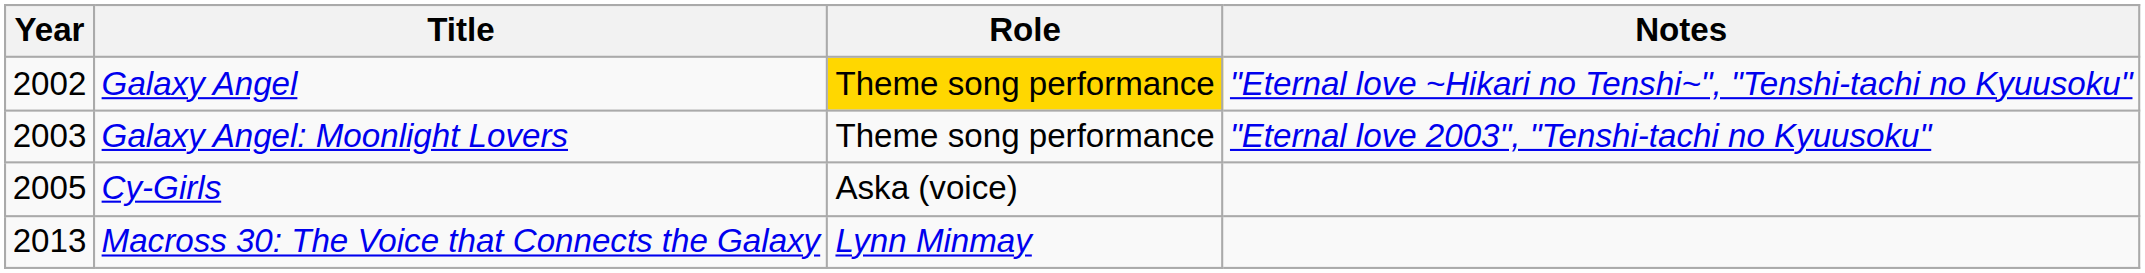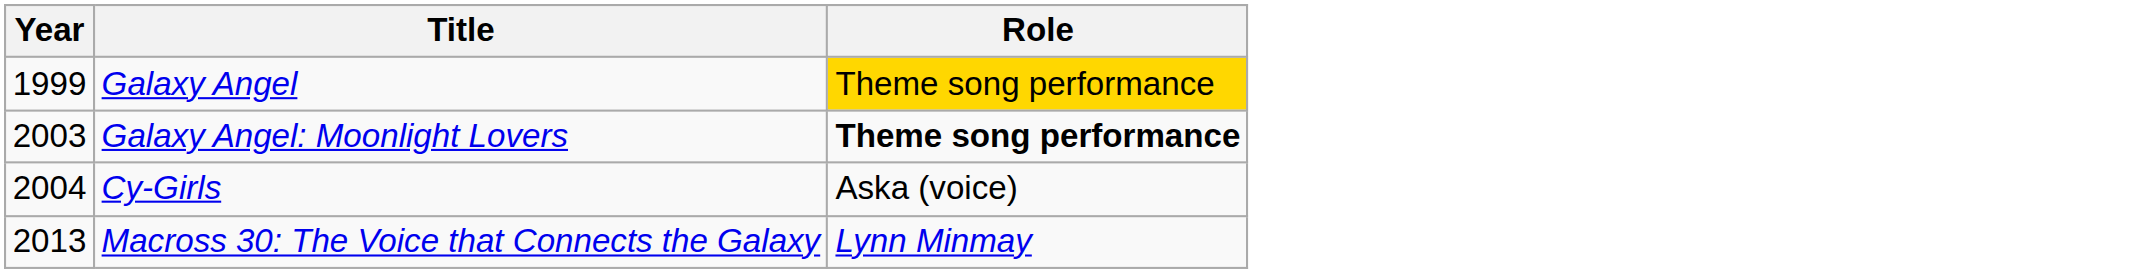- column: Notes | "Eternal love ~Hikari no Tenshi~", "Tenshi-tachi no Kyuusoku" | "Eternal love 2003", "Tenshi-tachi no Kyuusoku"
Galaxy Angel | Year: 2002 -> 1999
Galaxy Angel: Moonlight Lovers | Role: normal -> bold
Cy-Girls | Year: 2005 -> 2004
